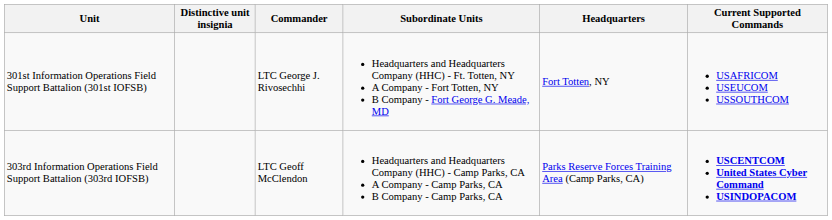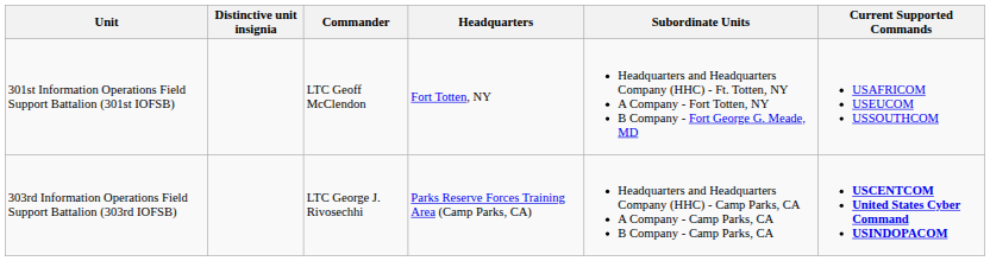columns swapped: Headquarters <-> Subordinate Units
row 2 | Commander: LTC George J. Rivosechhi -> LTC Geoff McClendon
row 3 | Commander: LTC Geoff McClendon -> LTC George J. Rivosechhi
